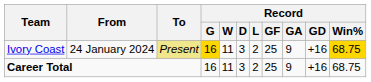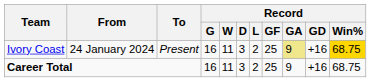Ivory Coast | To: khaki background -> no background
Ivory Coast | Record / G: gold background -> no background
Ivory Coast | Record / GA: no background -> khaki background
